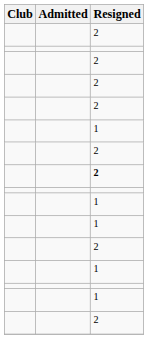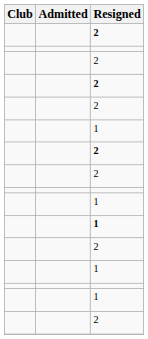row 2 | Resigned: normal -> bold
row 5 | Resigned: normal -> bold
row 8 | Resigned: normal -> bold
row 9 | Resigned: bold -> normal
row 12 | Resigned: normal -> bold
